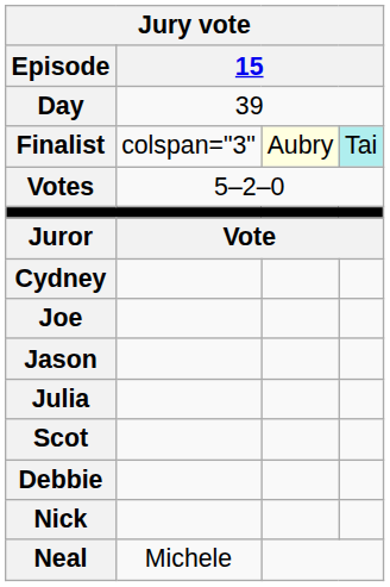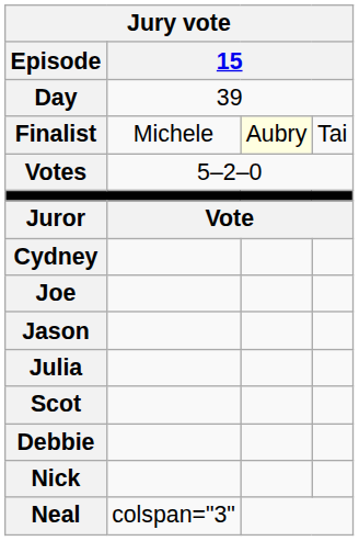Finalist | column 2: colspan="3" -> Michele
Finalist | column 4: paleturquoise background -> no background
Neal | column 2: Michele -> colspan="3"
